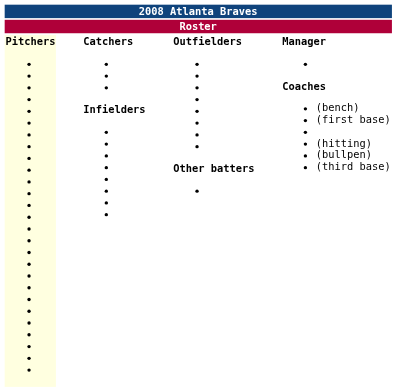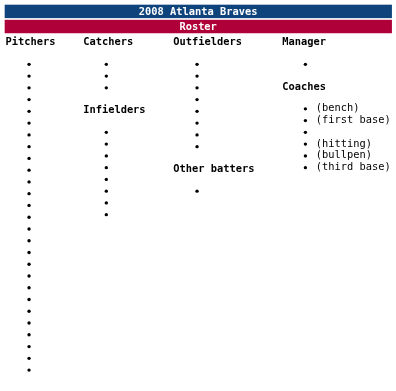Pitchers | column 1: lightyellow background -> no background
